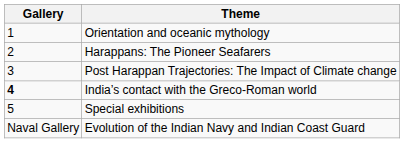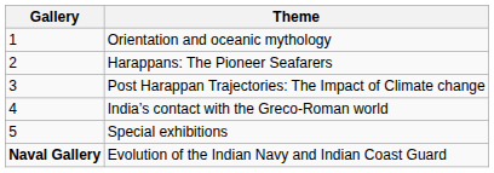India’s contact with the Greco-Roman world | Gallery: bold -> normal
Evolution of the Indian Navy and Indian Coast Guard | Gallery: normal -> bold
